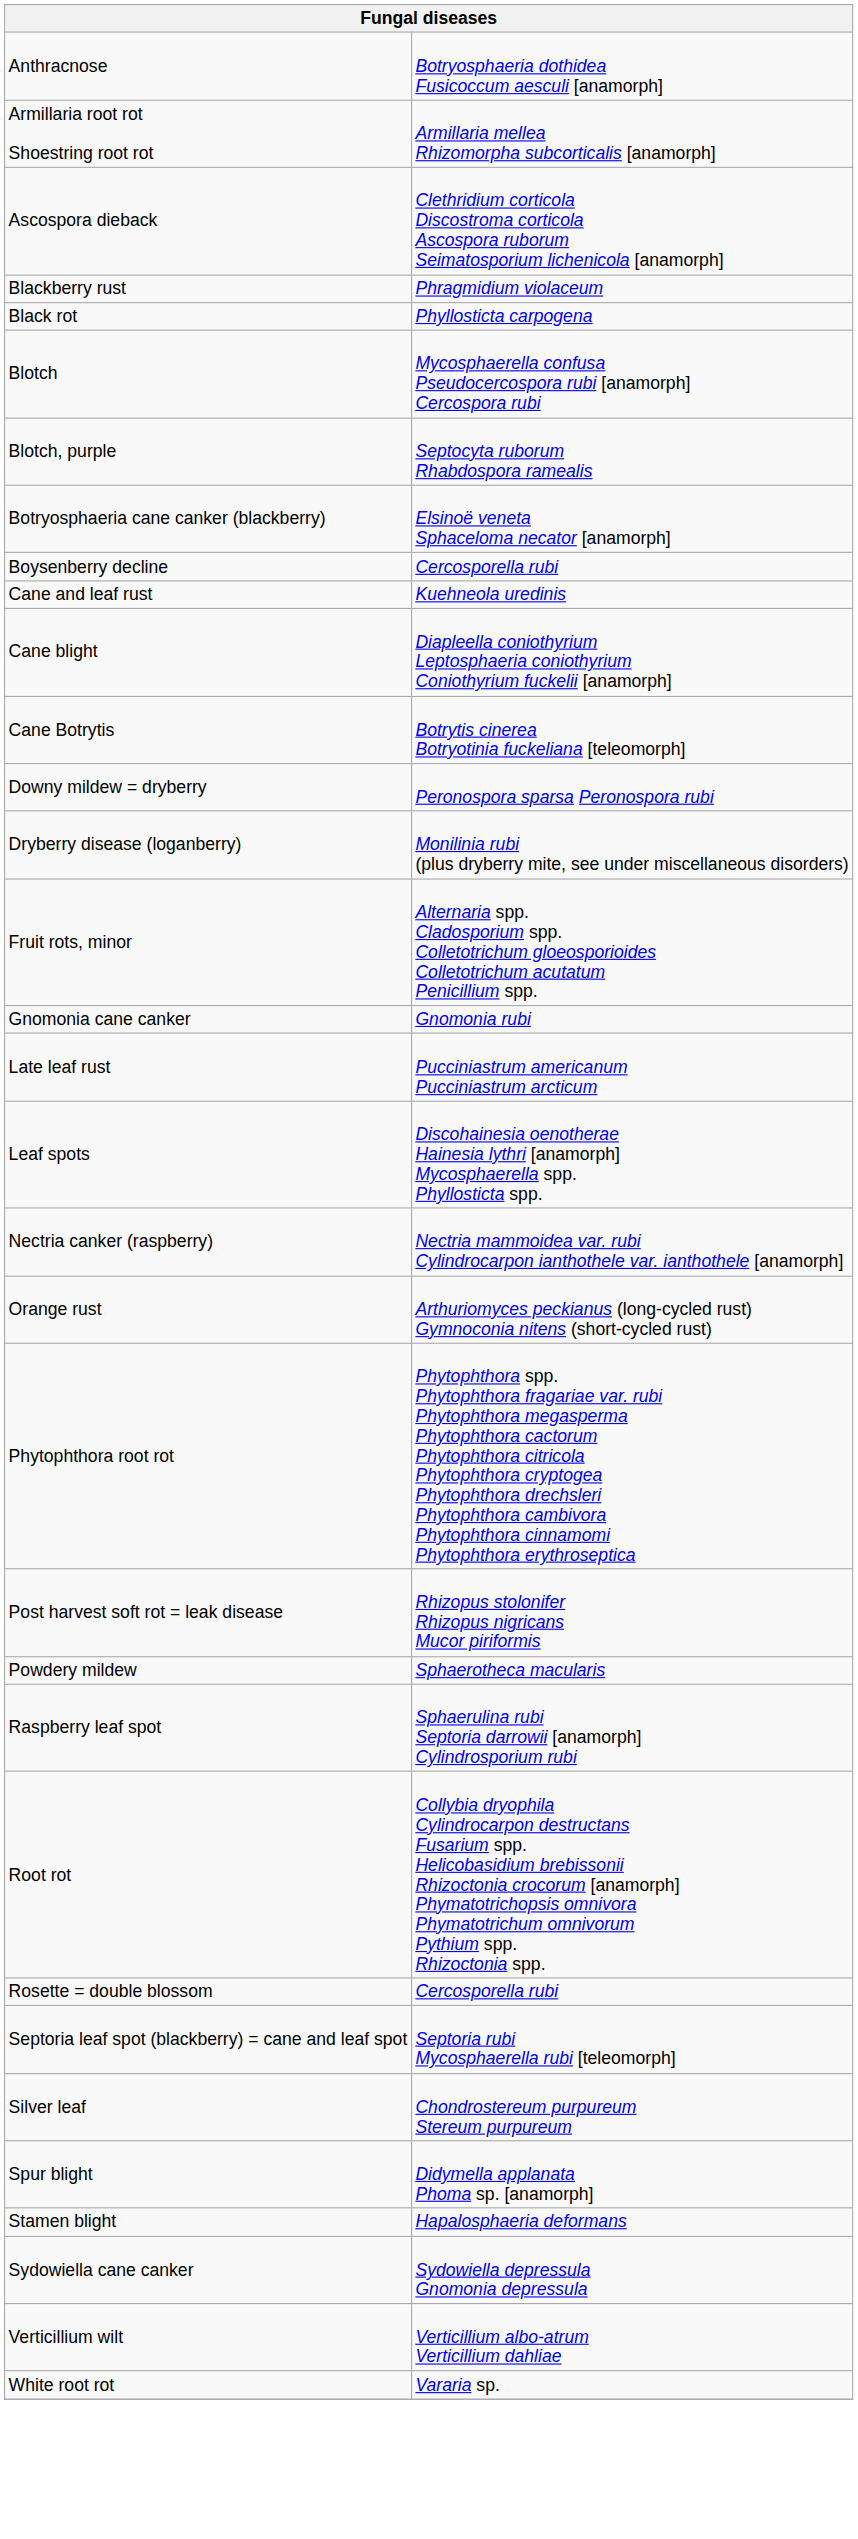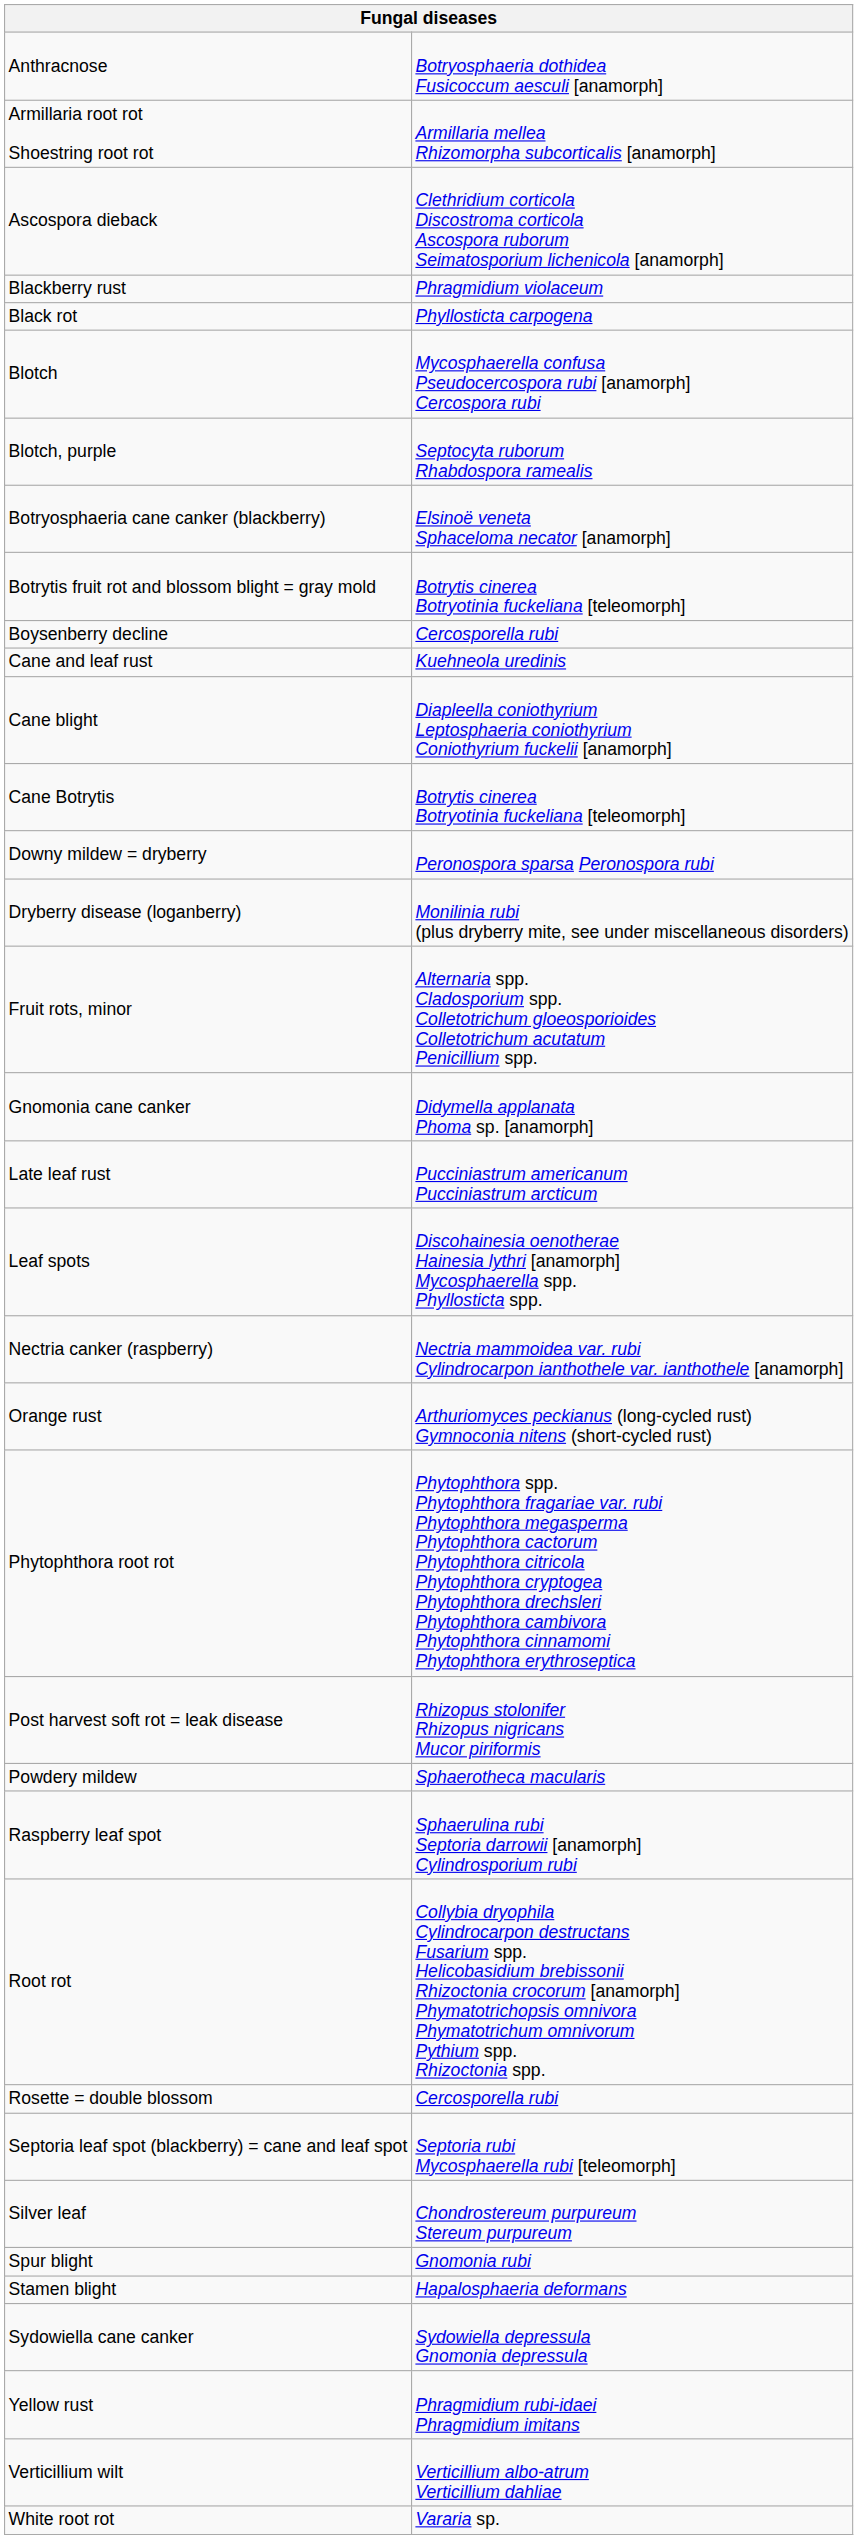+ row: Botrytis fruit rot and blossom blight = gray mold | Botrytis cinerea Botryotinia fuckeliana [teleomorph]
Gnomonia cane canker | column 2: Gnomonia rubi -> Didymella applanata Phoma sp. [anamorph]
Spur blight | column 2: Didymella applanata Phoma sp. [anamorph] -> Gnomonia rubi
+ row: Yellow rust | Phragmidium rubi-idaei Phragmidium imitans
